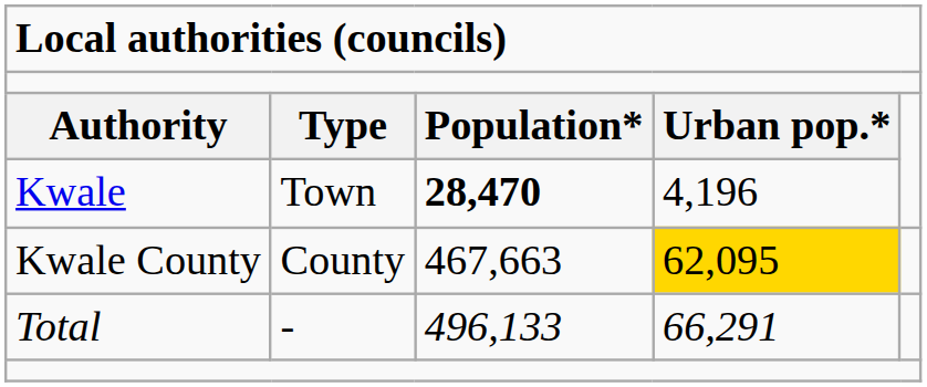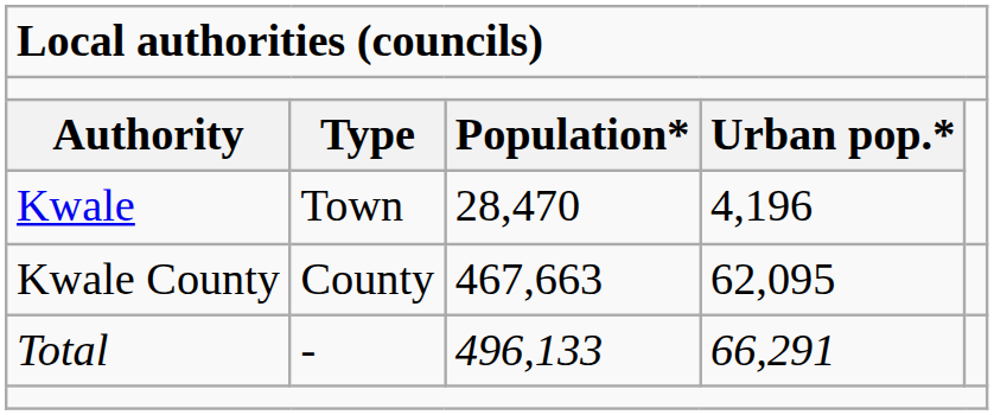Kwale | column 3: bold -> normal
Kwale County | column 4: gold background -> no background
